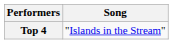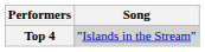Top 4 | Song: no background -> lightgrey background
